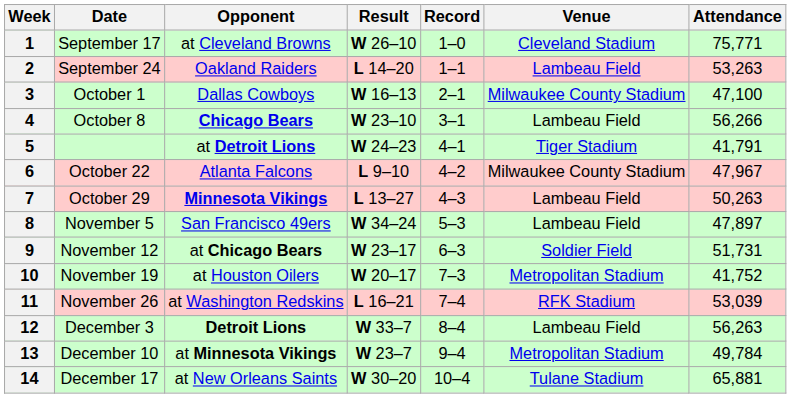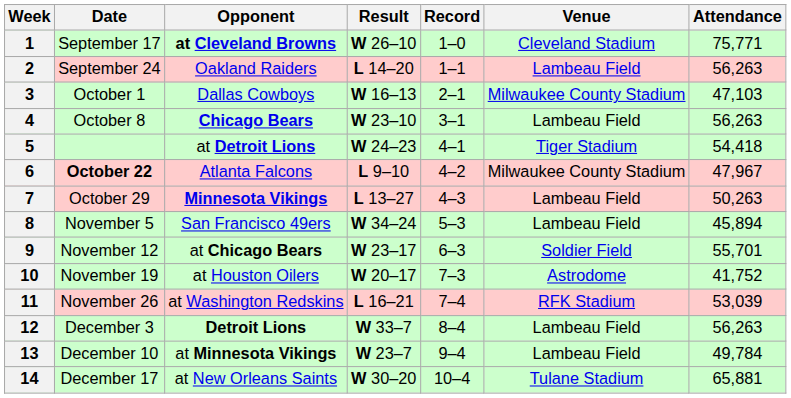1 | Opponent: normal -> bold
2 | Attendance: 53,263 -> 56,263
3 | Attendance: 47,100 -> 47,103
4 | Attendance: 56,266 -> 56,263
5 | Attendance: 41,791 -> 54,418
6 | Date: normal -> bold
8 | Attendance: 47,897 -> 45,894
9 | Attendance: 51,731 -> 55,701
10 | Venue: Metropolitan Stadium -> Astrodome
13 | Venue: Metropolitan Stadium -> Lambeau Field
